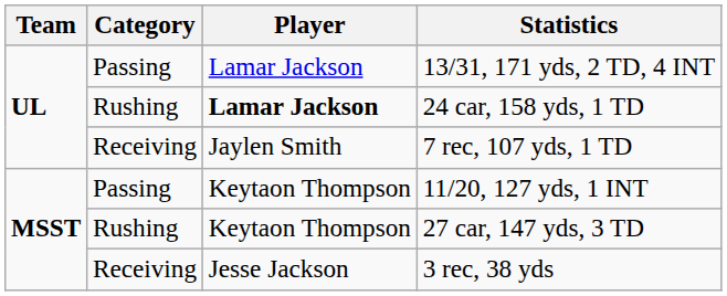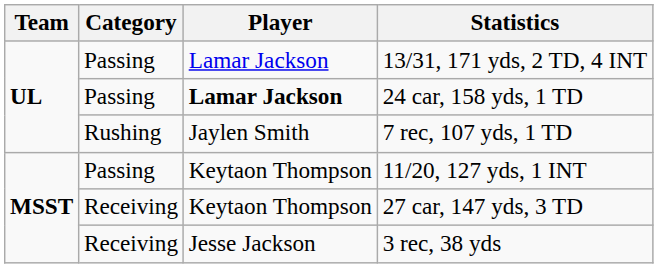24 car, 158 yds, 1 TD | Category: Rushing -> Passing
7 rec, 107 yds, 1 TD | Category: Receiving -> Rushing
27 car, 147 yds, 3 TD | Category: Rushing -> Receiving
